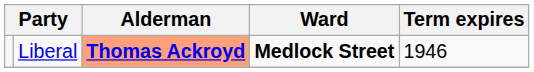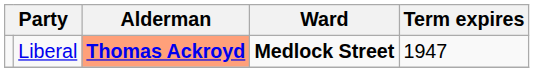Liberal | Term expires: 1946 -> 1947
